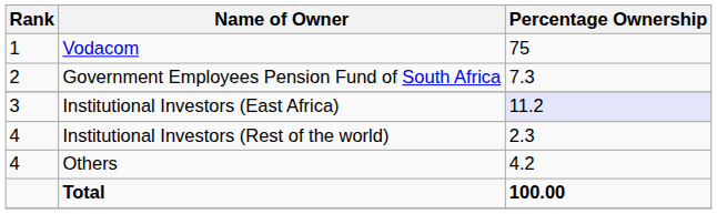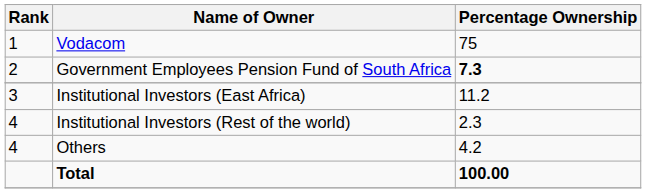Government Employees Pension Fund of South Africa | Percentage Ownership: normal -> bold
Institutional Investors (East Africa) | Percentage Ownership: lavender background -> no background
